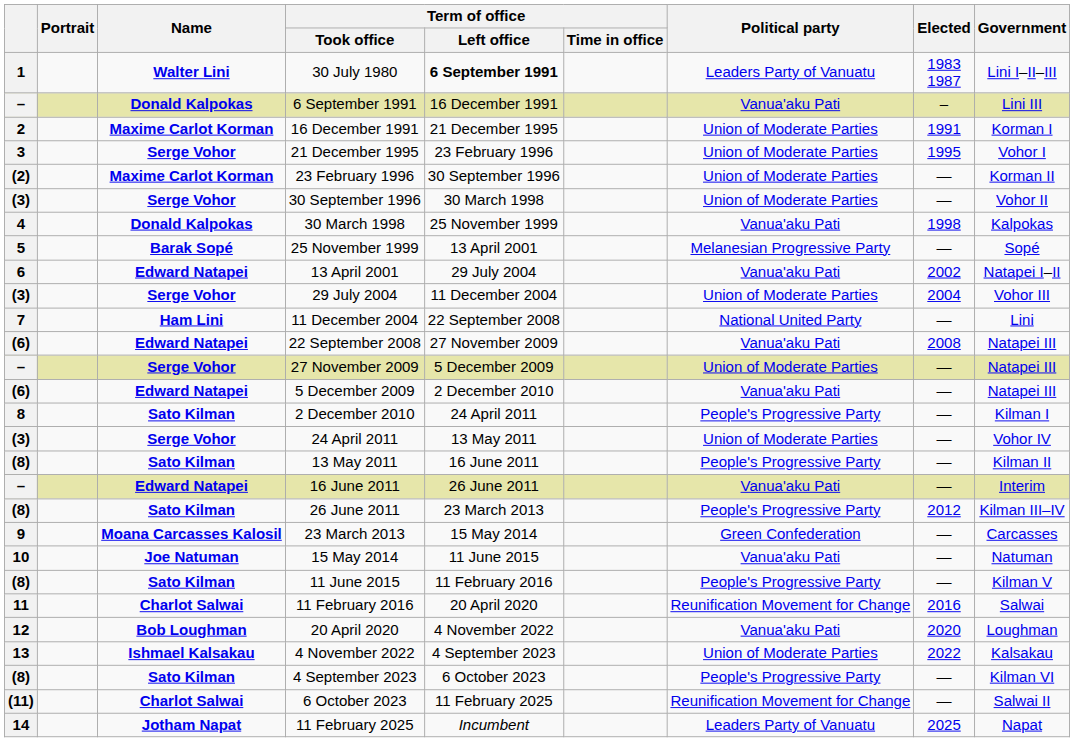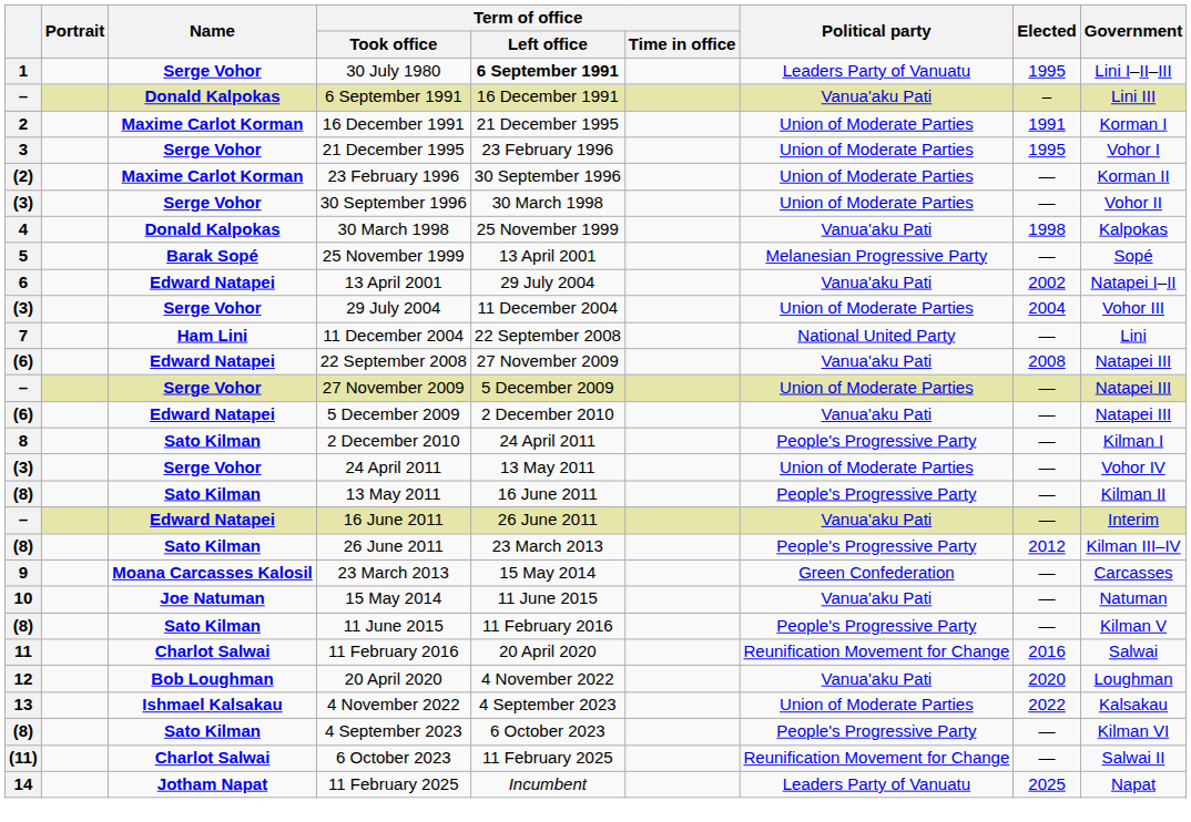30 July 1980 | Name: Walter Lini -> Serge Vohor
30 July 1980 | Elected: 1983 1987 -> 1995
